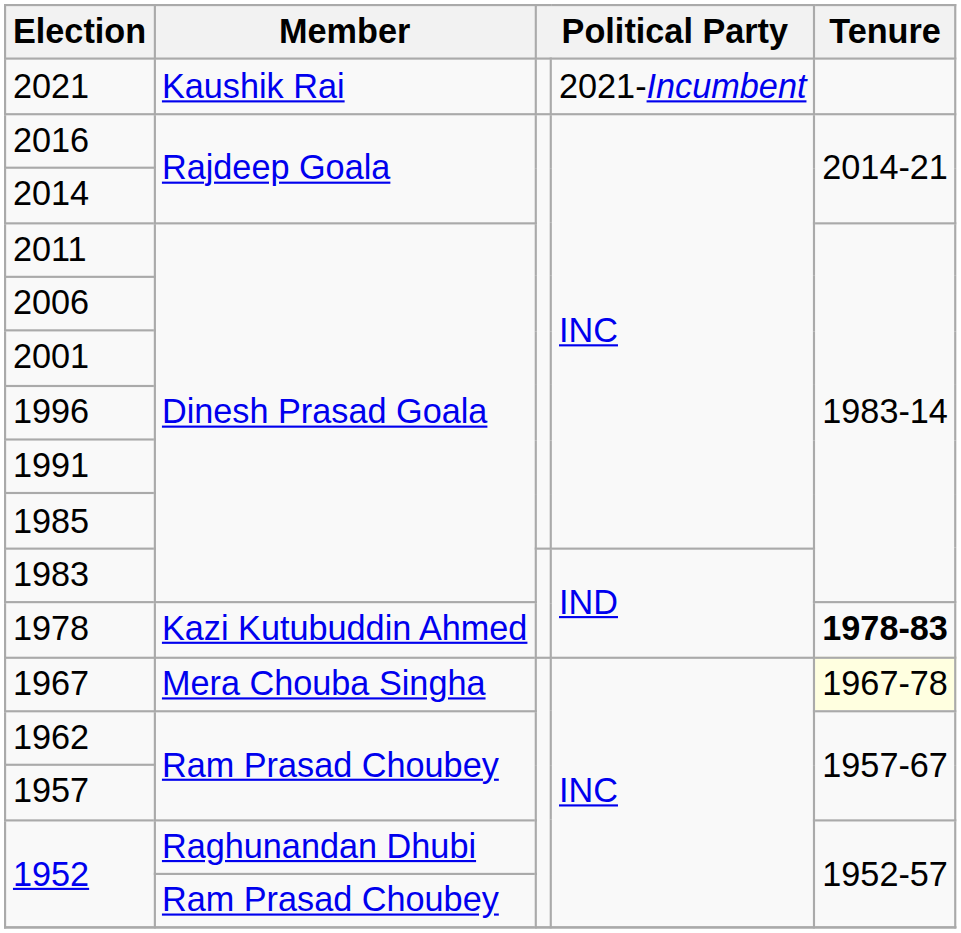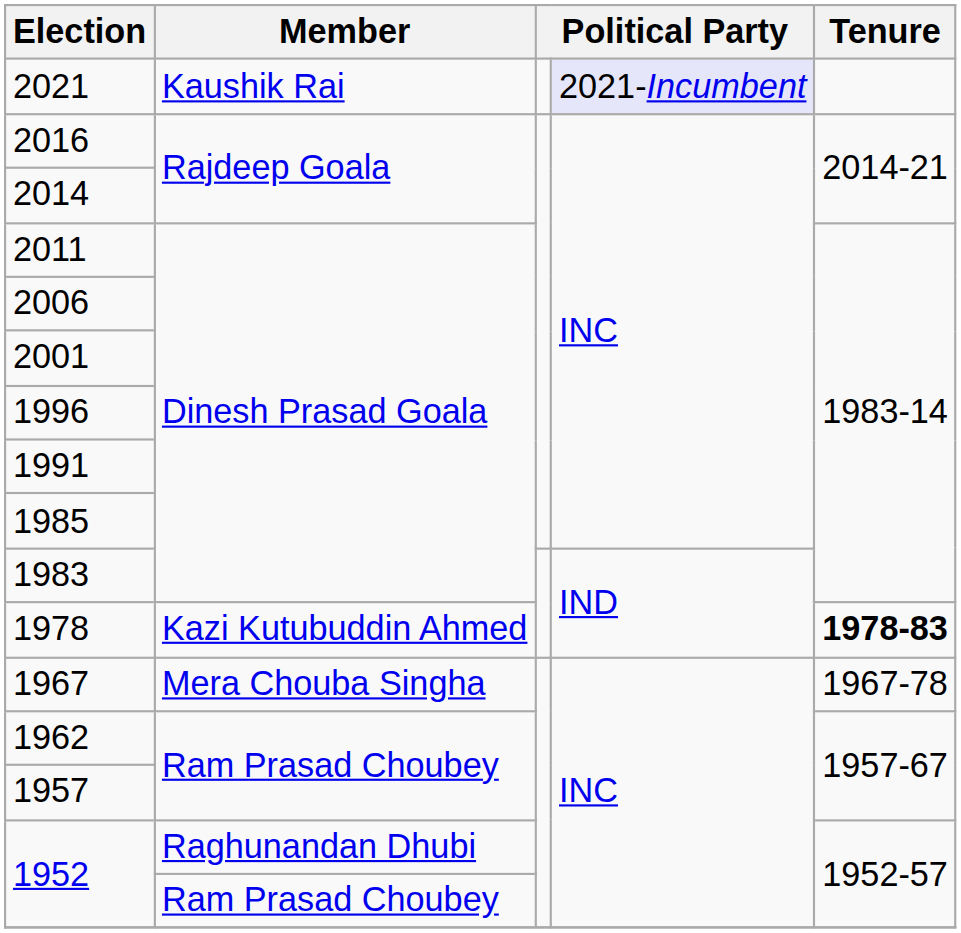2021 | column 4: no background -> lavender background
1967 | Tenure: lightyellow background -> no background
